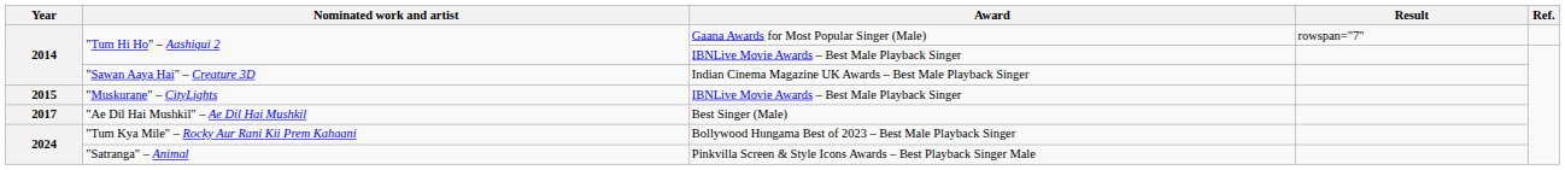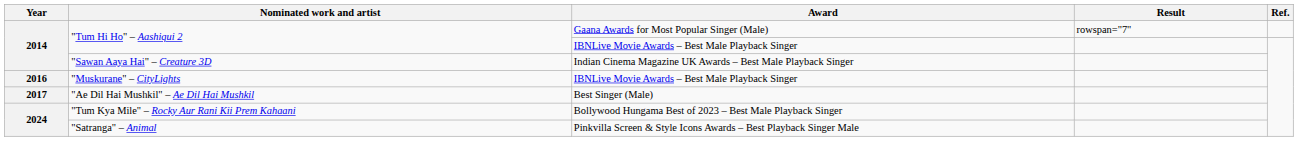"Muskurane" – CityLights | Year: 2015 -> 2016
